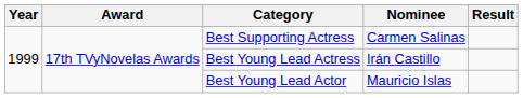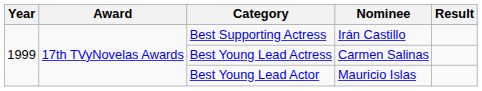Best Supporting Actress | Nominee: Carmen Salinas -> Irán Castillo
Best Young Lead Actress | Nominee: Irán Castillo -> Carmen Salinas
